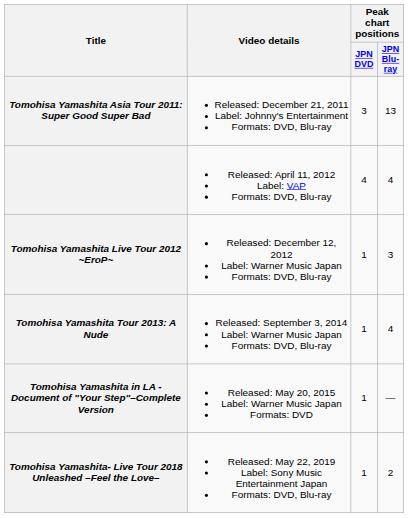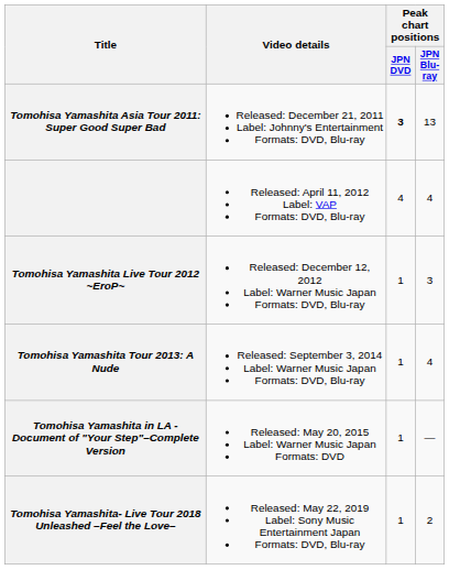Tomohisa Yamashita Asia Tour 2011: Super Good Super Bad | Peak chart positions / JPN DVD: normal -> bold
